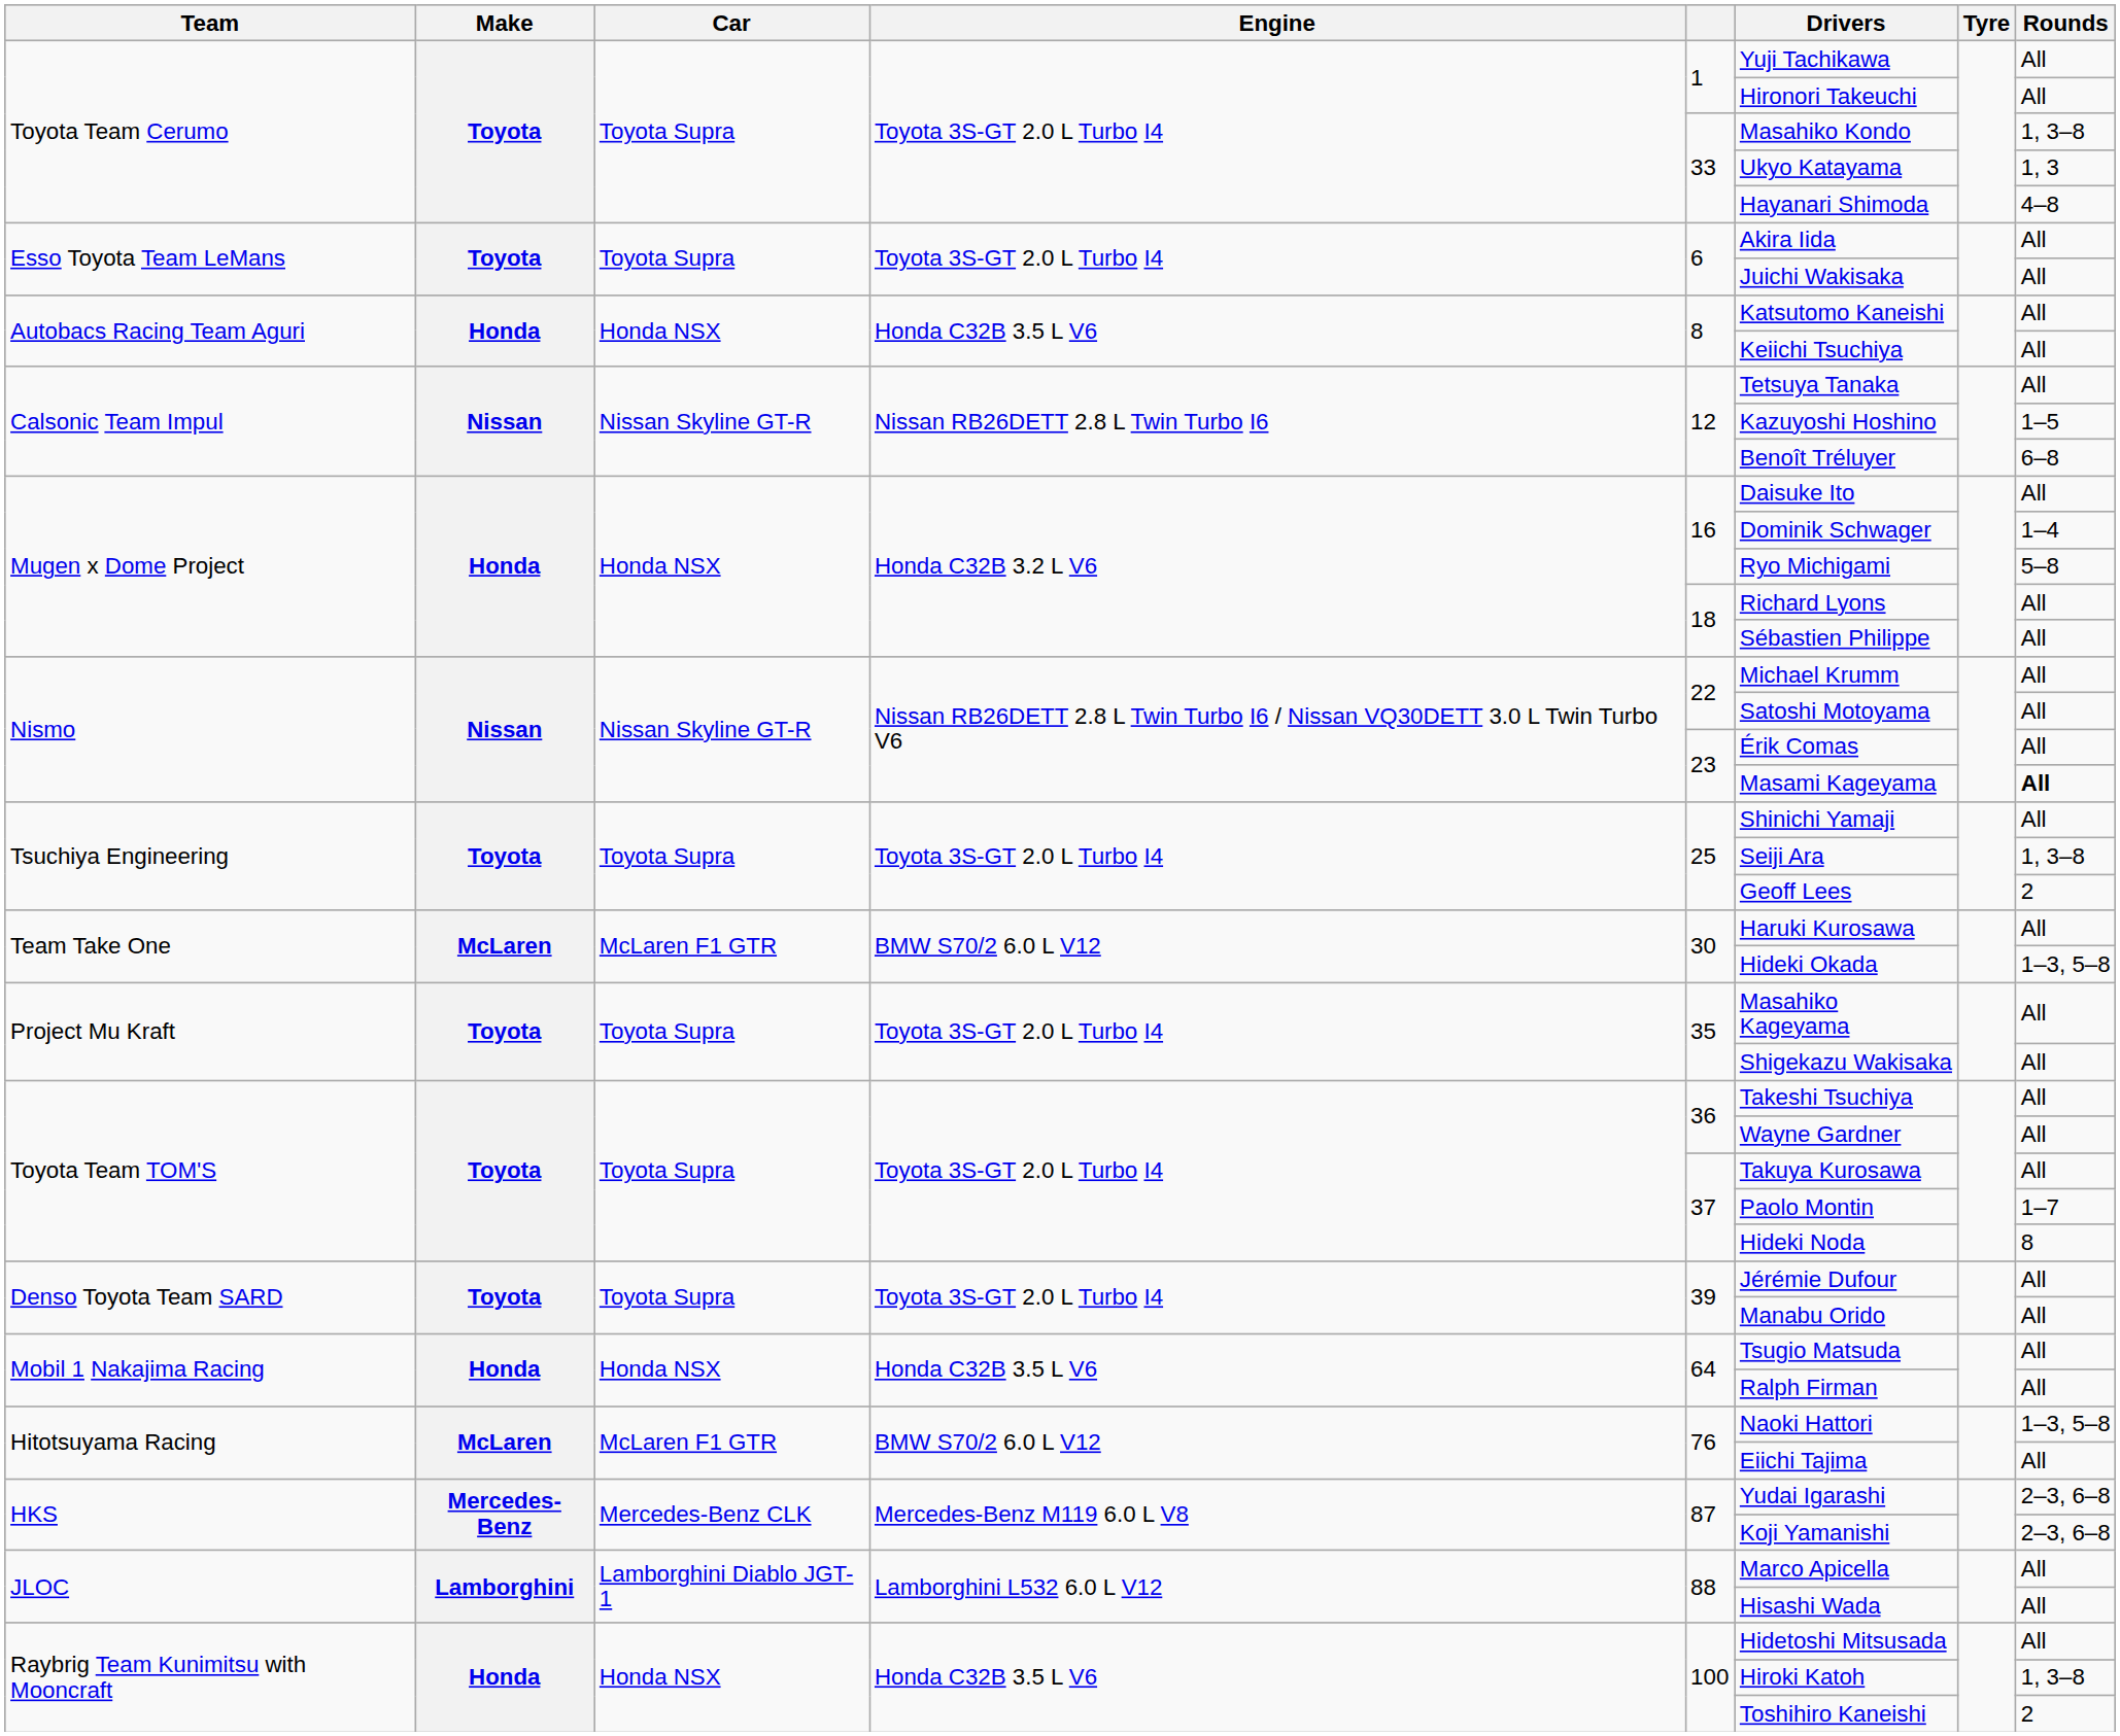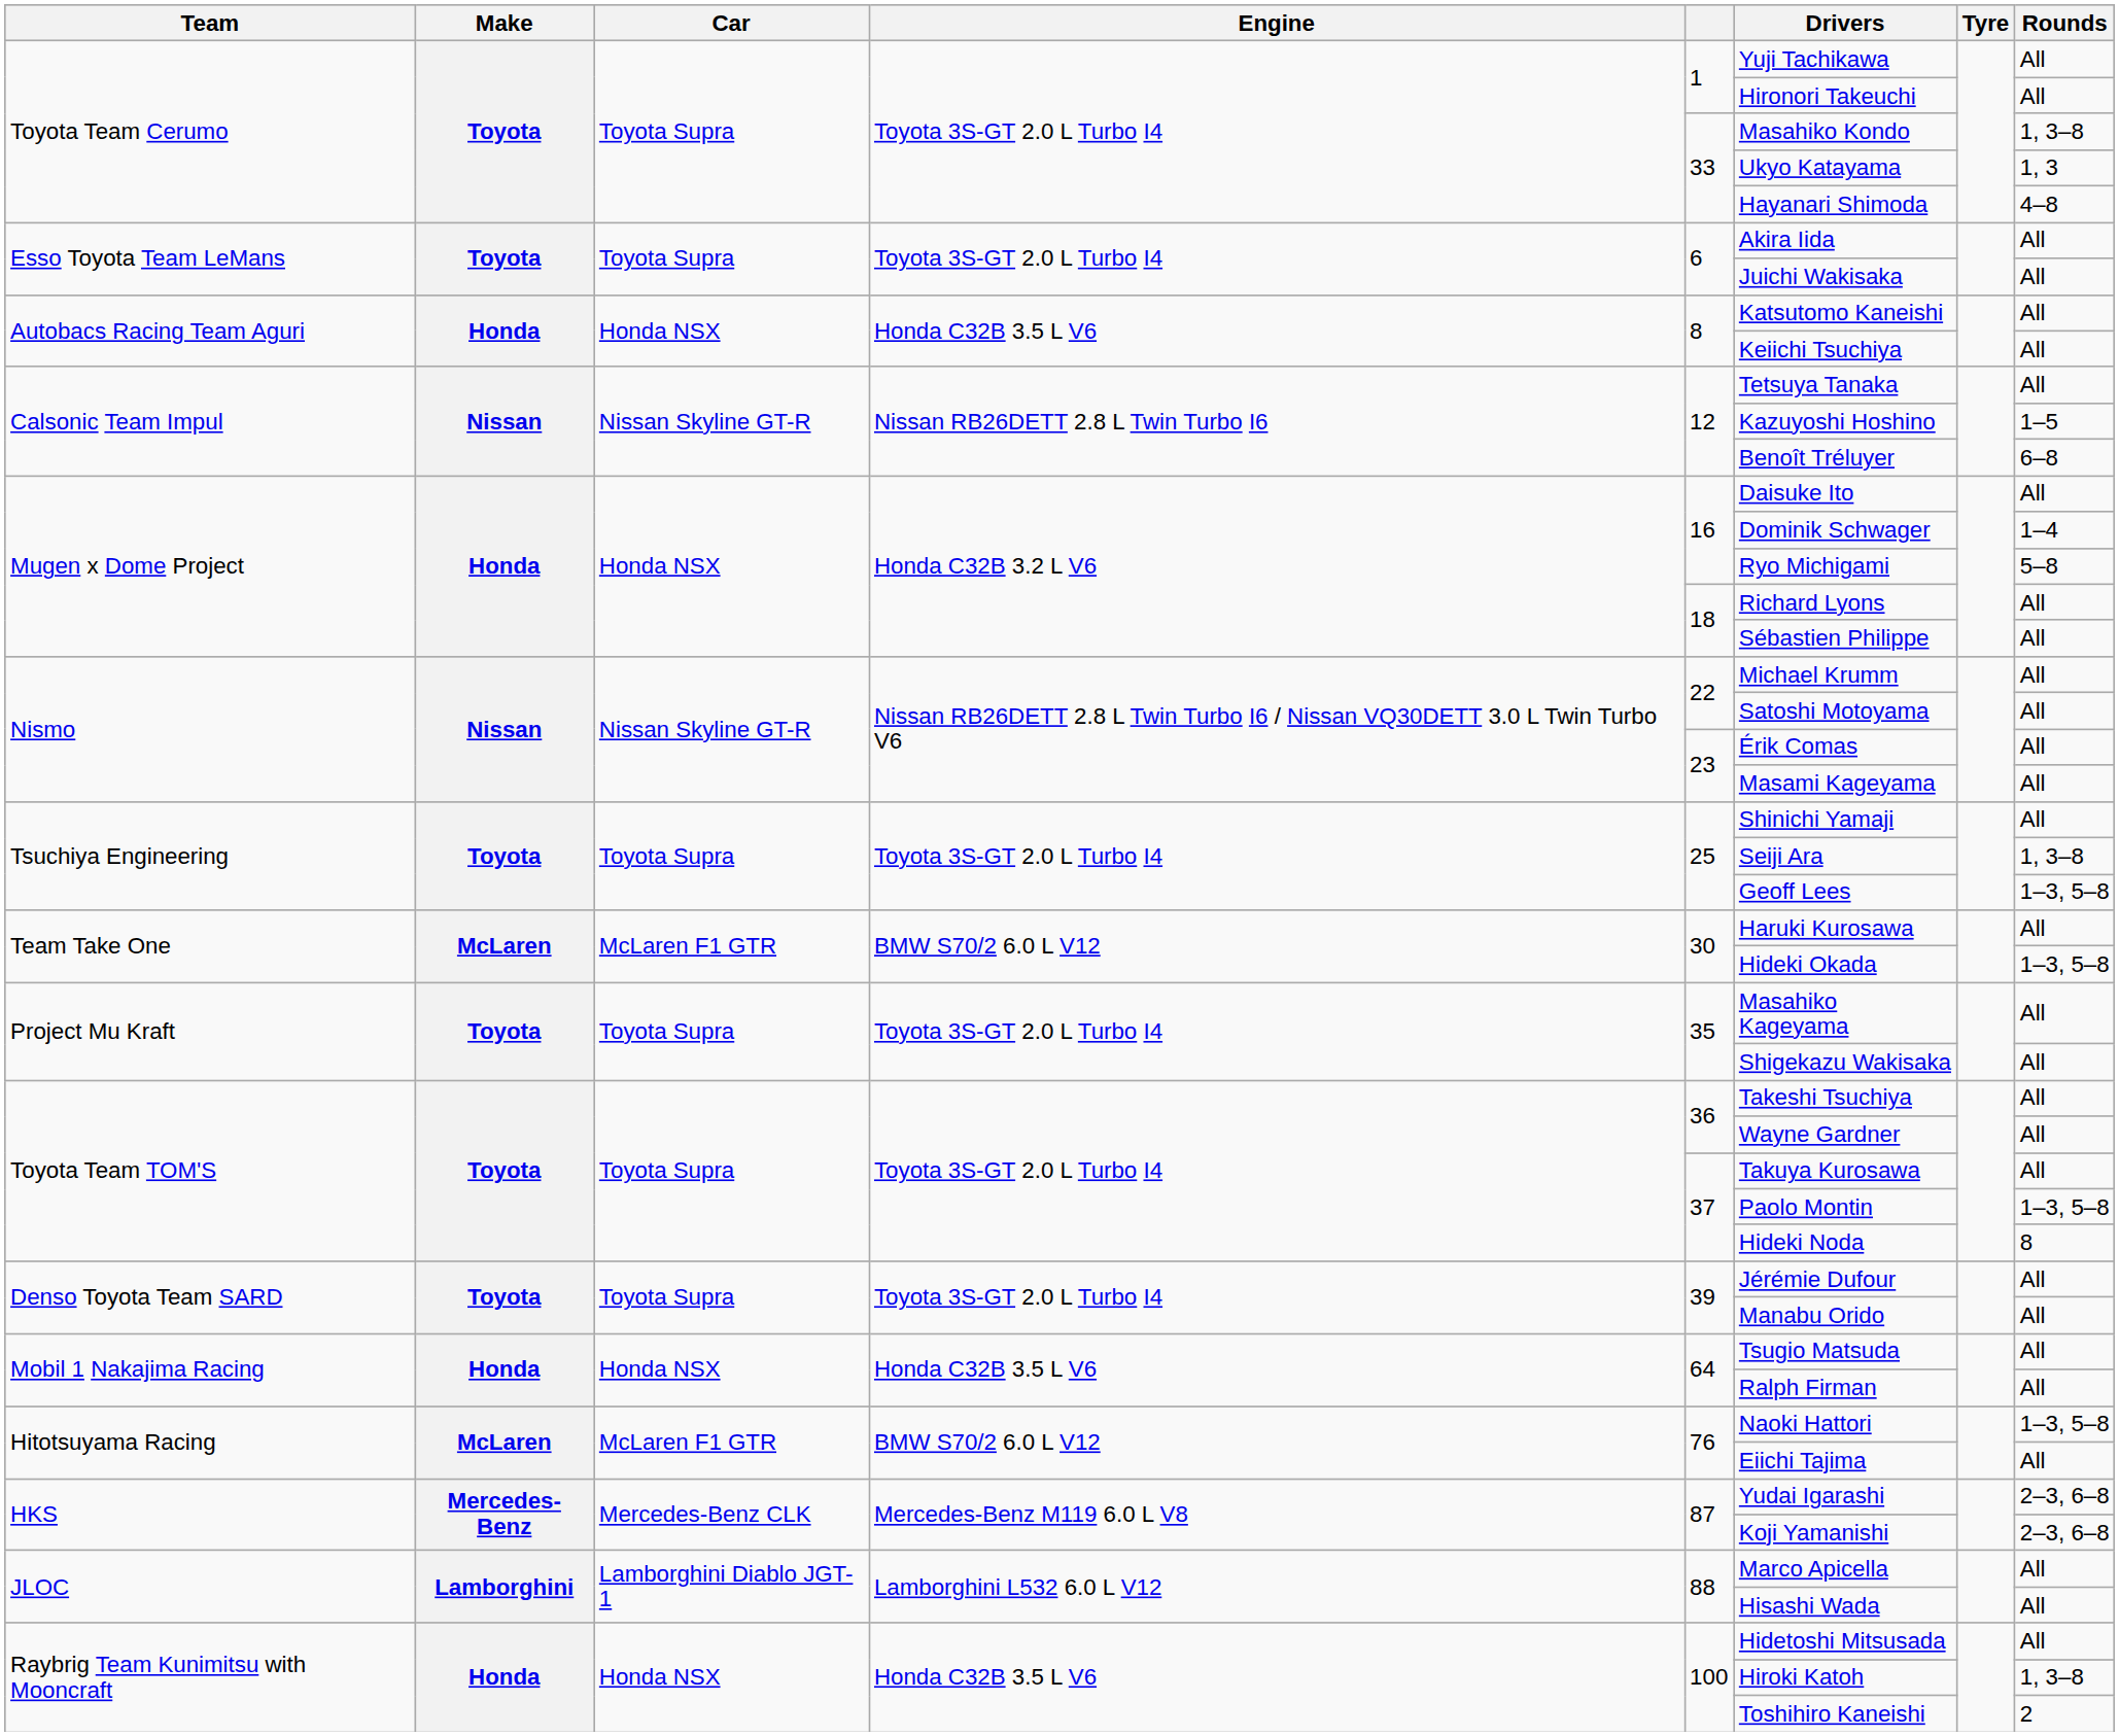row 22 | Rounds: bold -> normal
row 25 | Rounds: 2 -> 1–3, 5–8
row 33 | Rounds: 1–7 -> 1–3, 5–8
